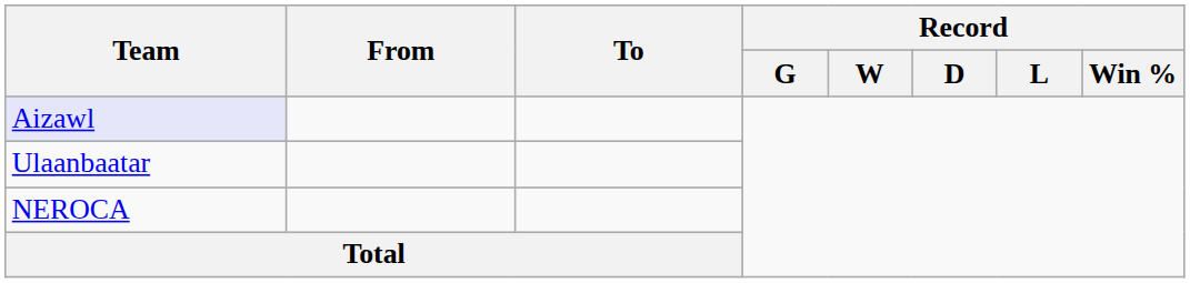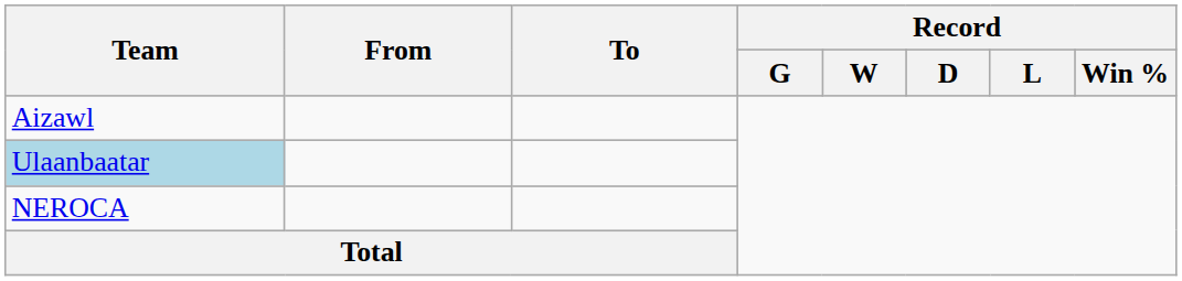Aizawl | Team: lavender background -> no background
Ulaanbaatar | Team: no background -> lightblue background
